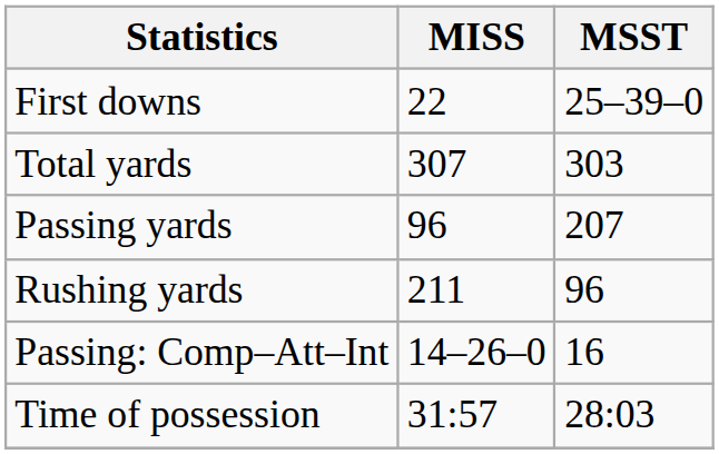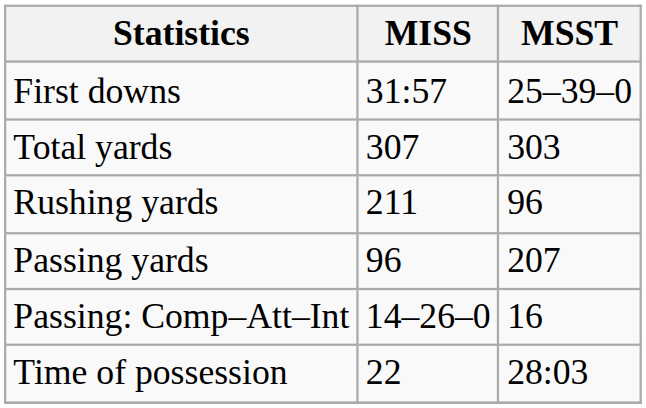First downs | MISS: 22 -> 31:57
rows swapped: Rushing yards <-> Passing yards
Time of possession | MISS: 31:57 -> 22
